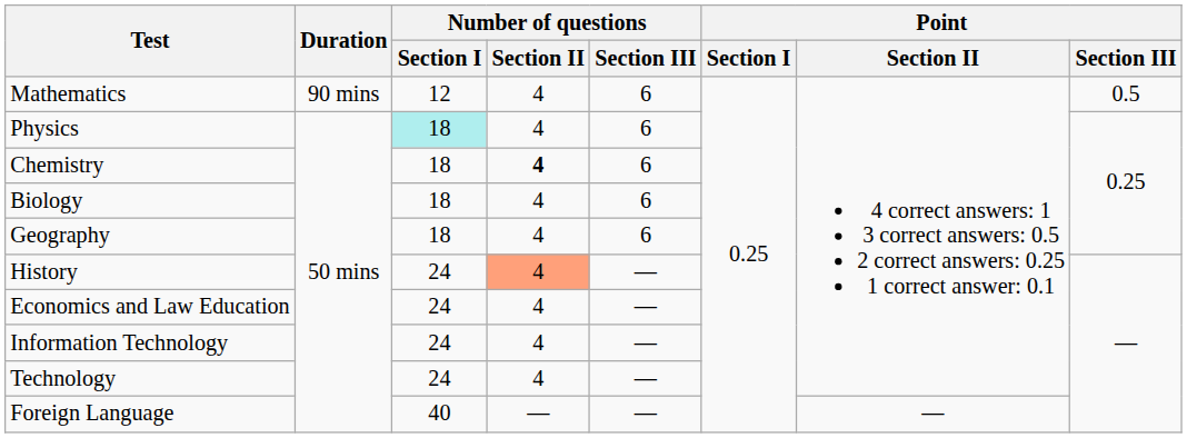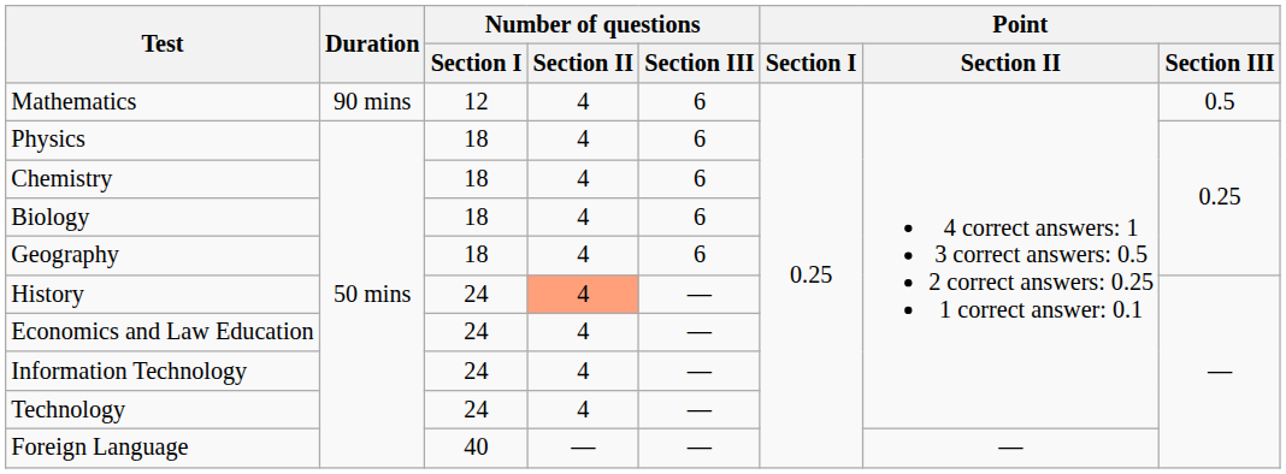Physics | Number of questions / Section I: paleturquoise background -> no background
Chemistry | Number of questions / Section II: bold -> normal
